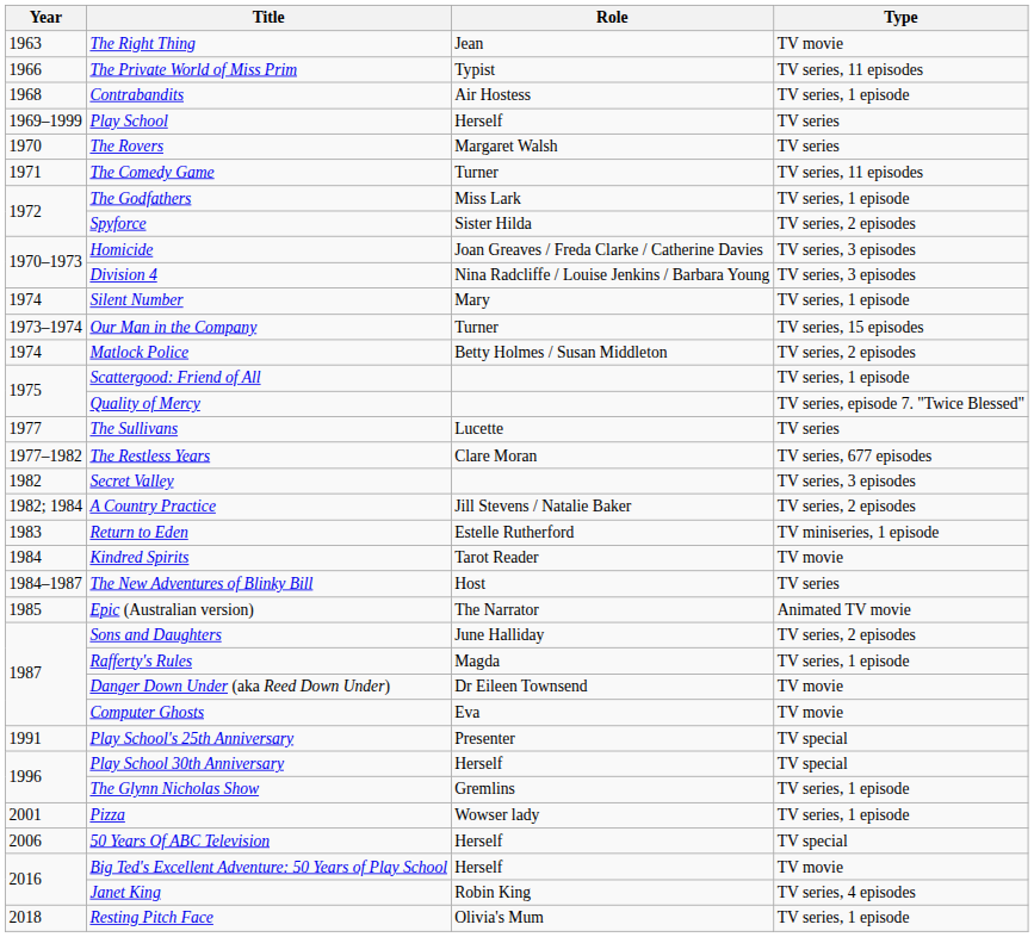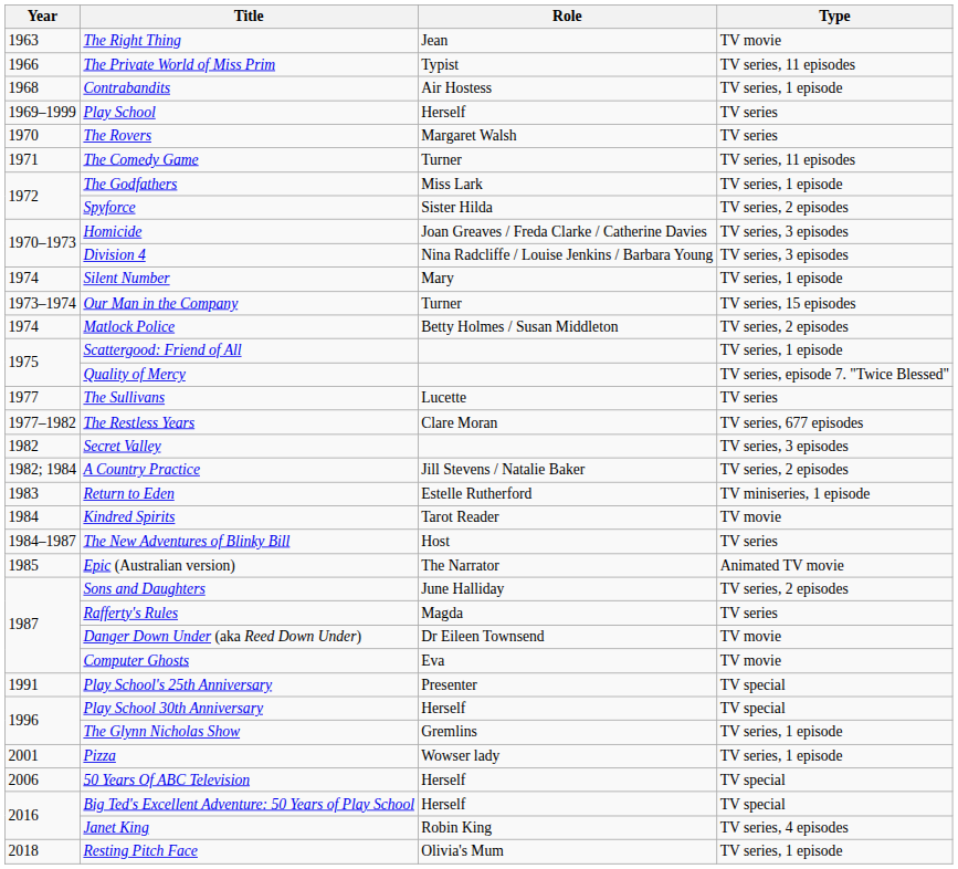Rafferty's Rules | Type: TV series, 1 episode -> TV series
Big Ted's Excellent Adventure: 50 Years of Play School | Type: TV movie -> TV special
